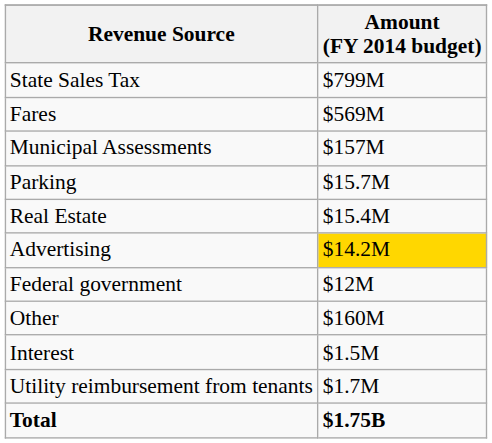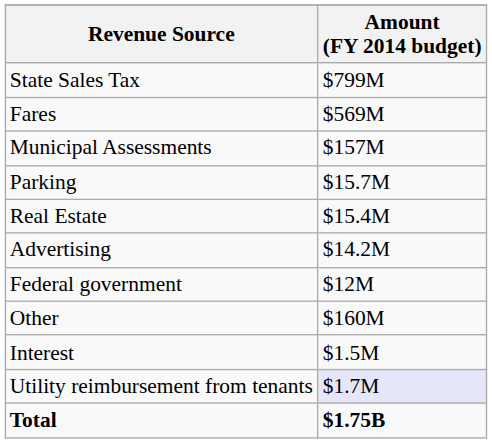Advertising | Amount (FY 2014 budget): gold background -> no background
Utility reimbursement from tenants | Amount (FY 2014 budget): no background -> lavender background
